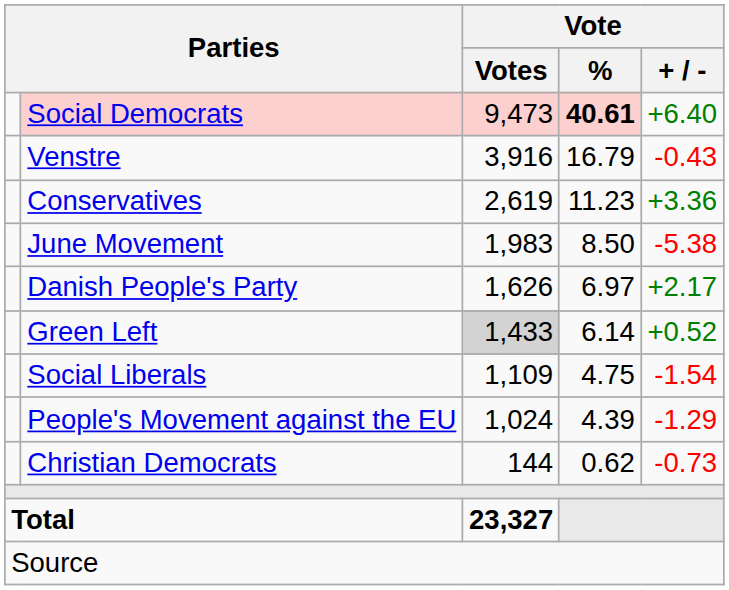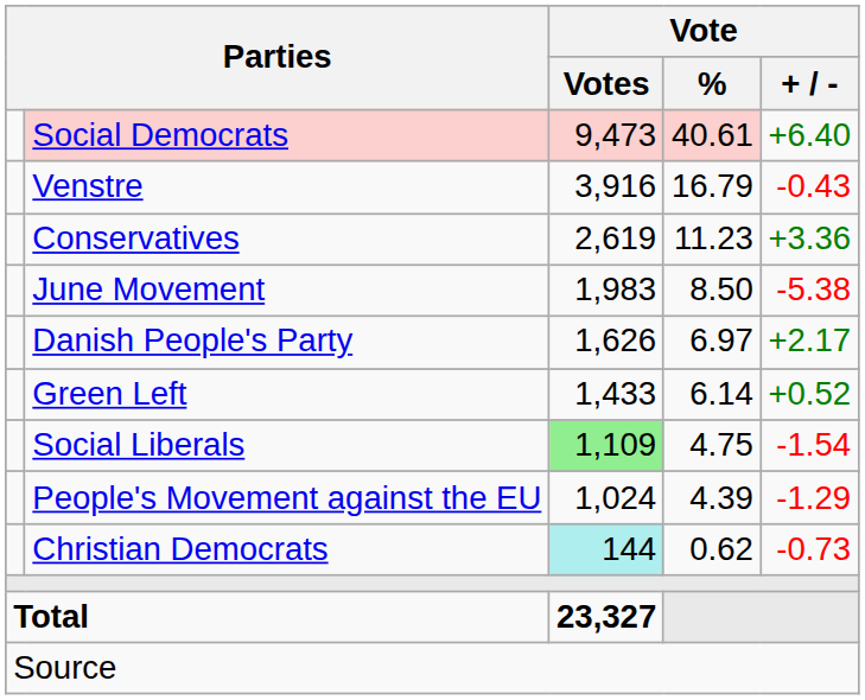Social Democrats | Vote / %: bold -> normal
Green Left | Vote / Votes: lightgrey background -> no background
Social Liberals | Vote / Votes: no background -> lightgreen background
Christian Democrats | Vote / Votes: no background -> paleturquoise background
